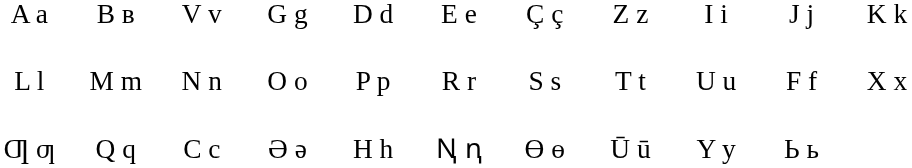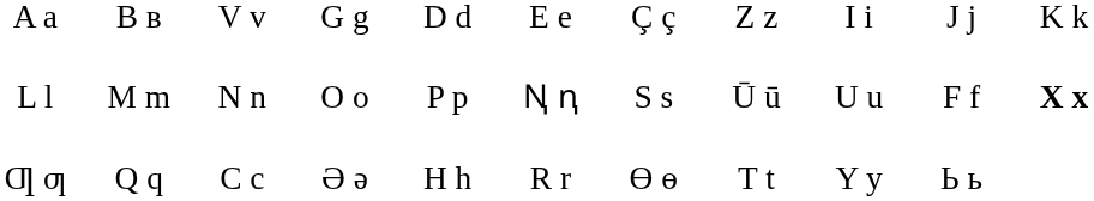L l | column 6: R r -> Ꞑ ꞑ
L l | column 8: T t -> Ū ū
L l | column 11: normal -> bold
Ƣ ƣ | column 6: Ꞑ ꞑ -> R r
Ƣ ƣ | column 8: Ū ū -> T t
